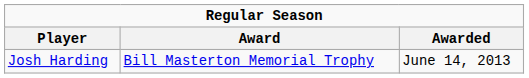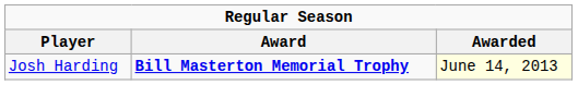Josh Harding | Award: normal -> bold
Josh Harding | Awarded: no background -> lightyellow background
